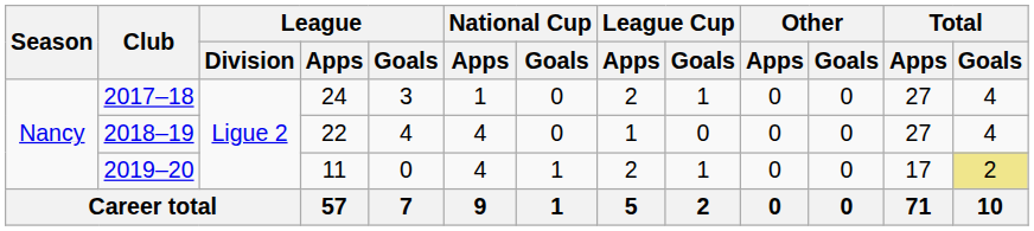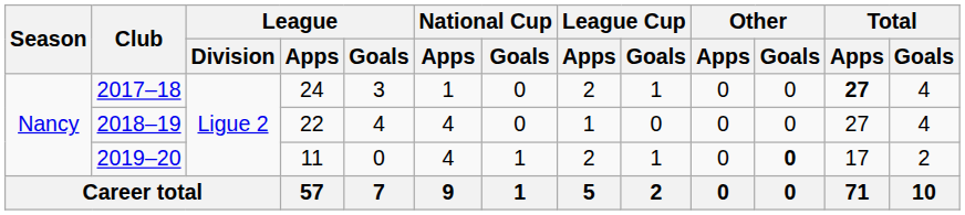2017–18 | Total / Apps: normal -> bold
2019–20 | Other / Goals: normal -> bold
2019–20 | Total / Goals: khaki background -> no background
